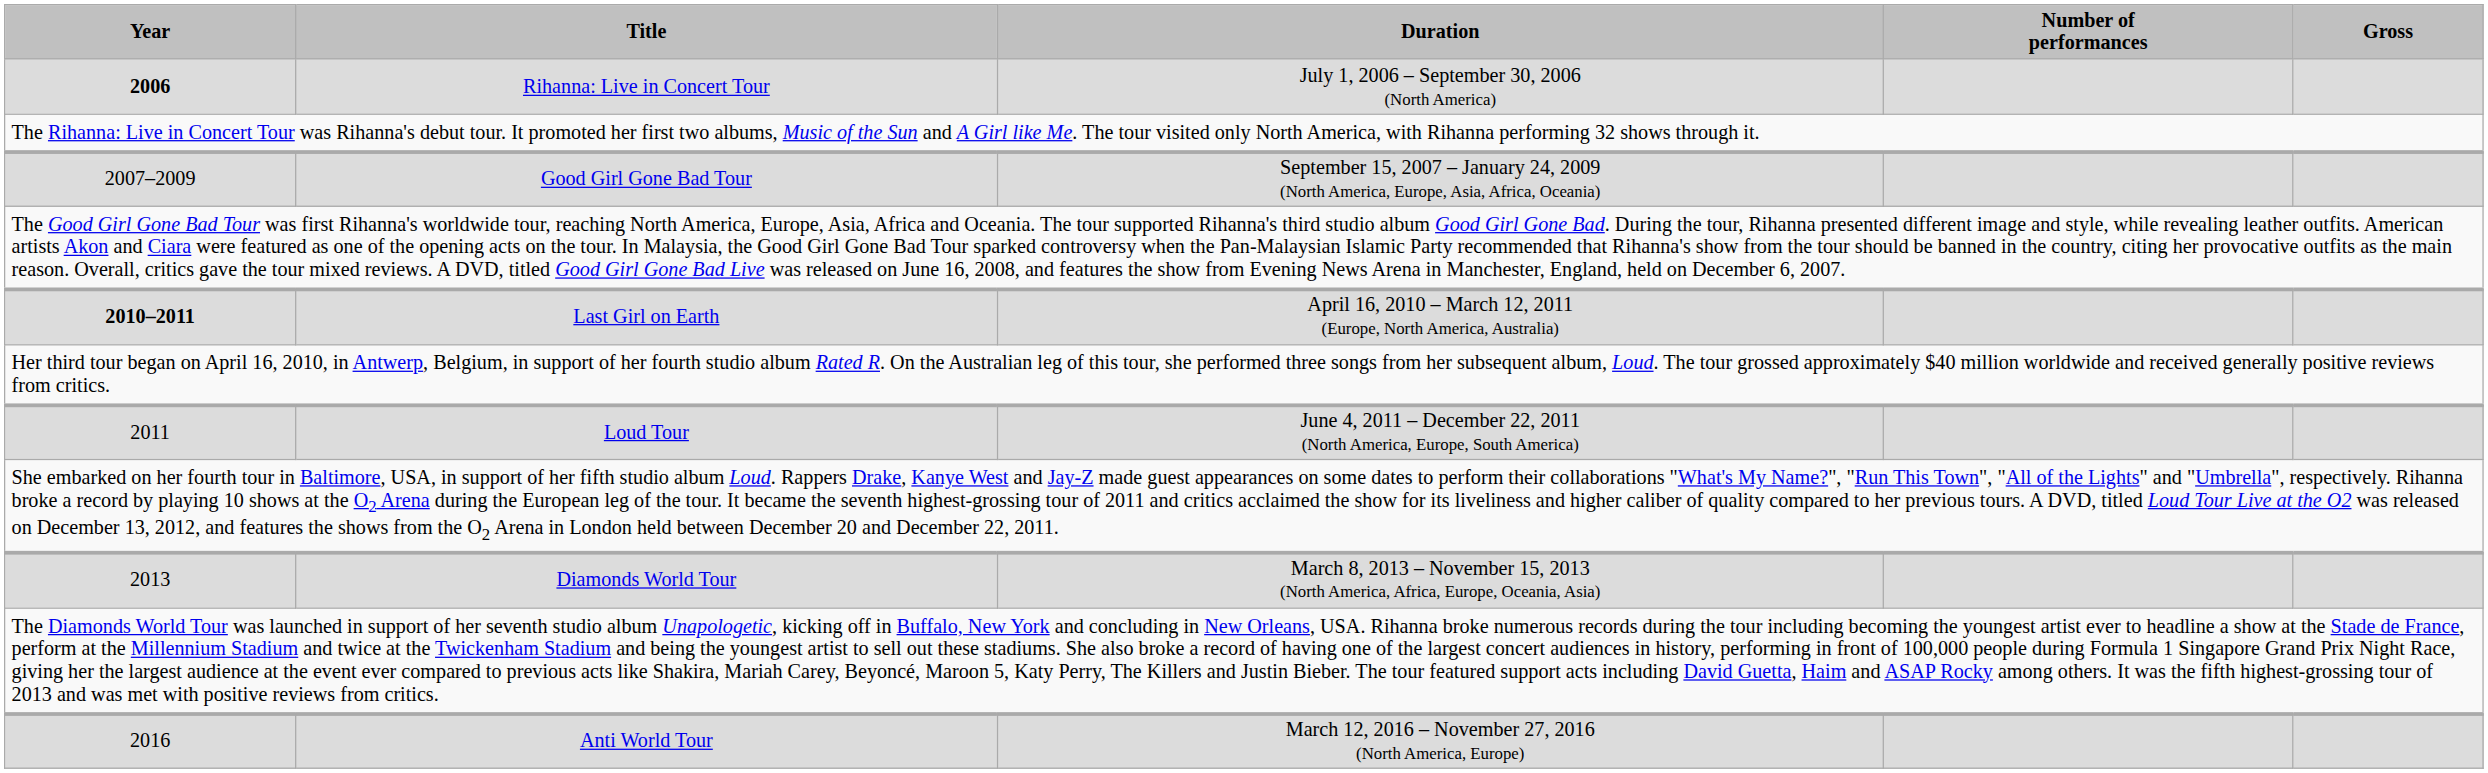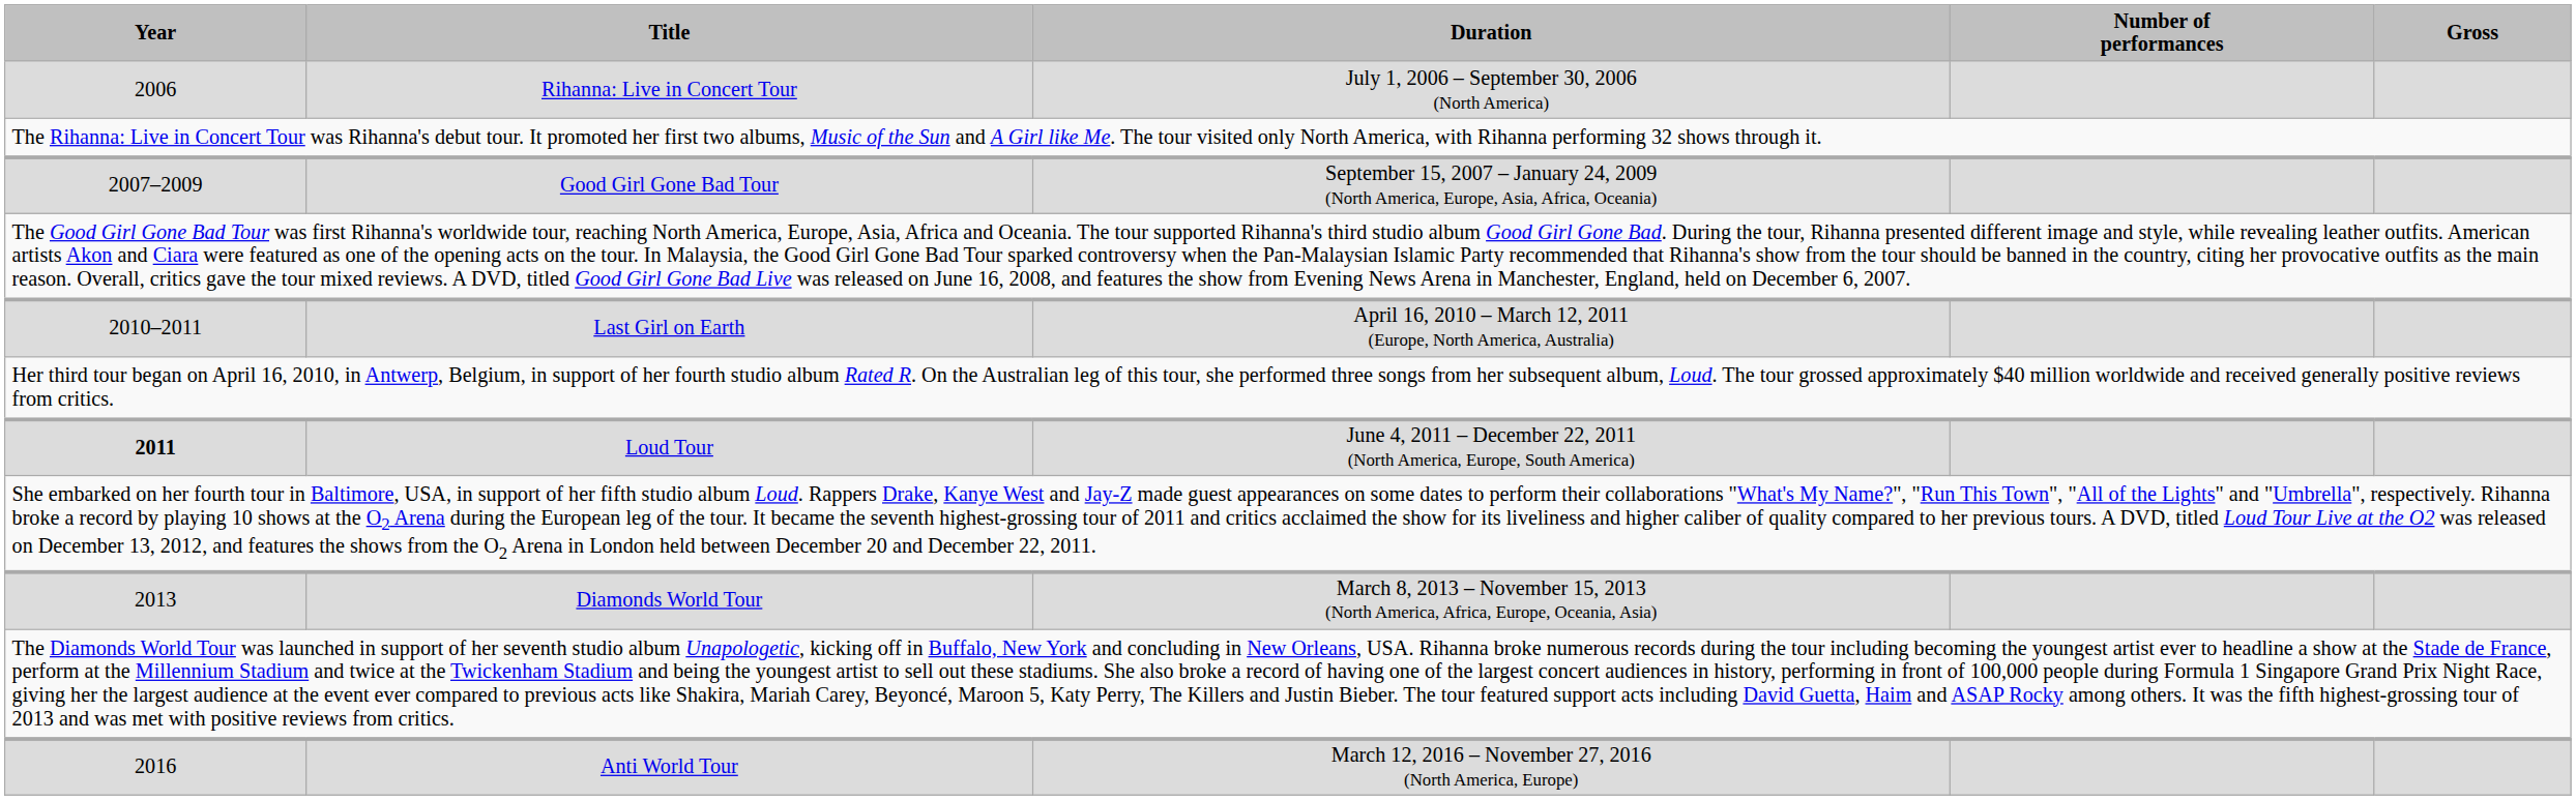Rihanna: Live in Concert Tour | Year: bold -> normal
Last Girl on Earth | Year: bold -> normal
Loud Tour | Year: normal -> bold
